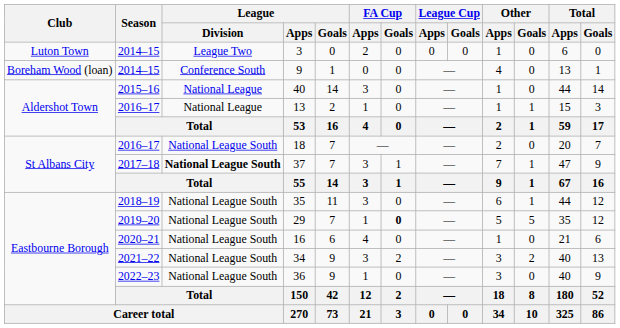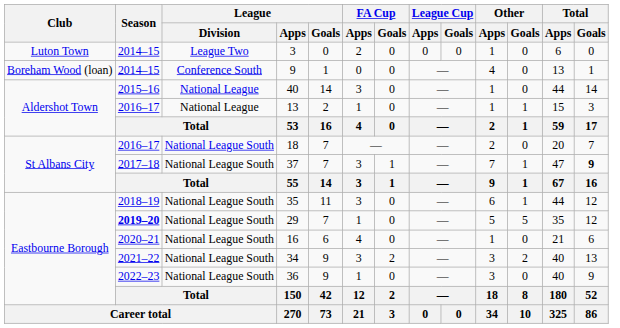37 | League / Division: bold -> normal
37 | Total / Goals: normal -> bold
29 | Season: normal -> bold
29 | FA Cup / Goals: bold -> normal
